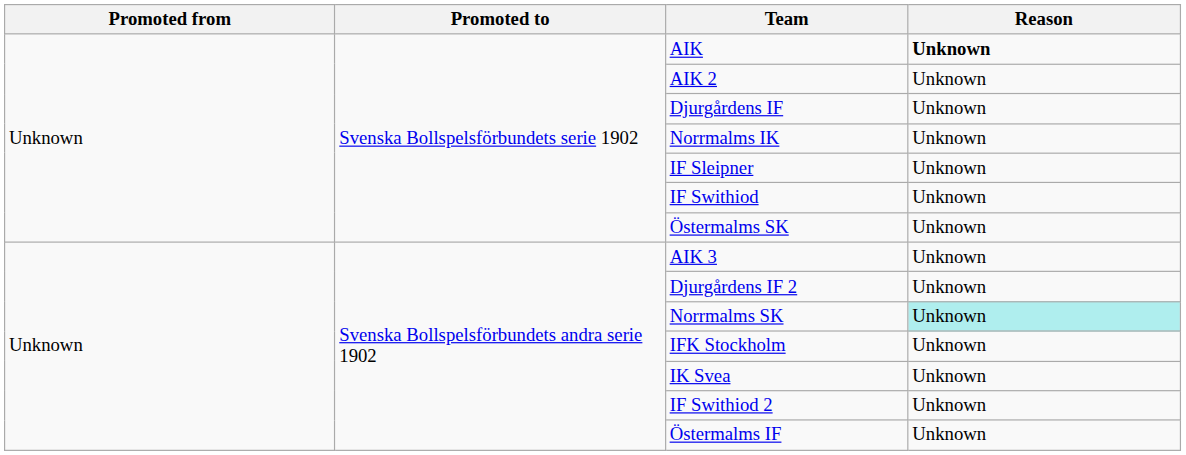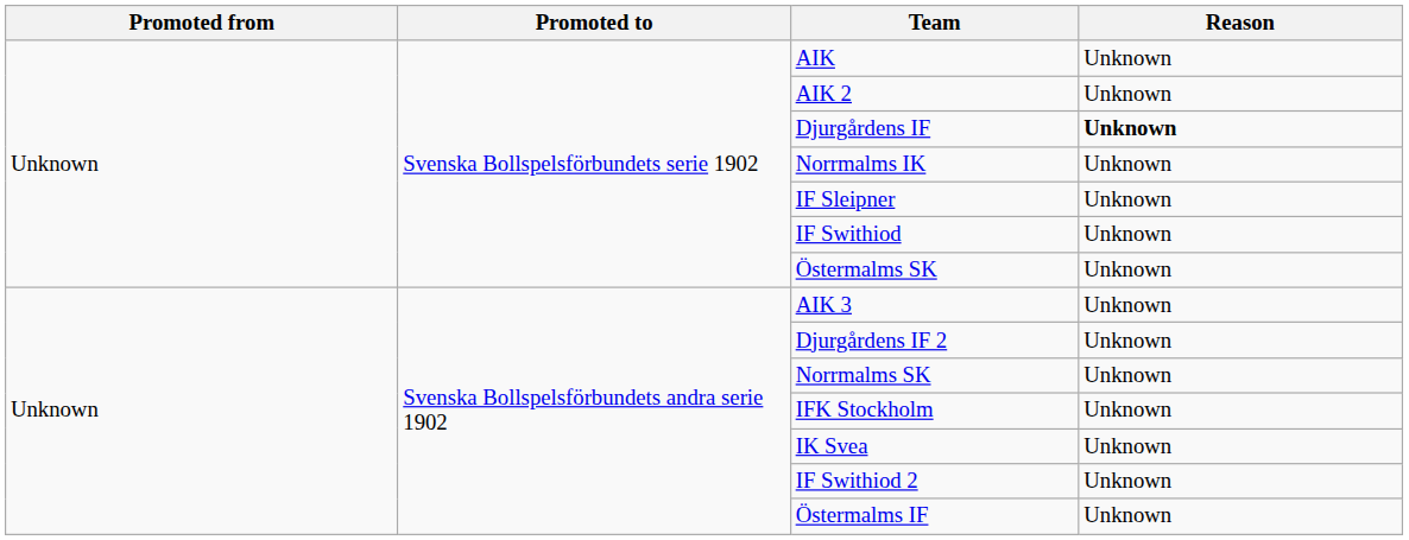AIK | Reason: bold -> normal
Djurgårdens IF | Reason: normal -> bold
Norrmalms SK | Reason: paleturquoise background -> no background
